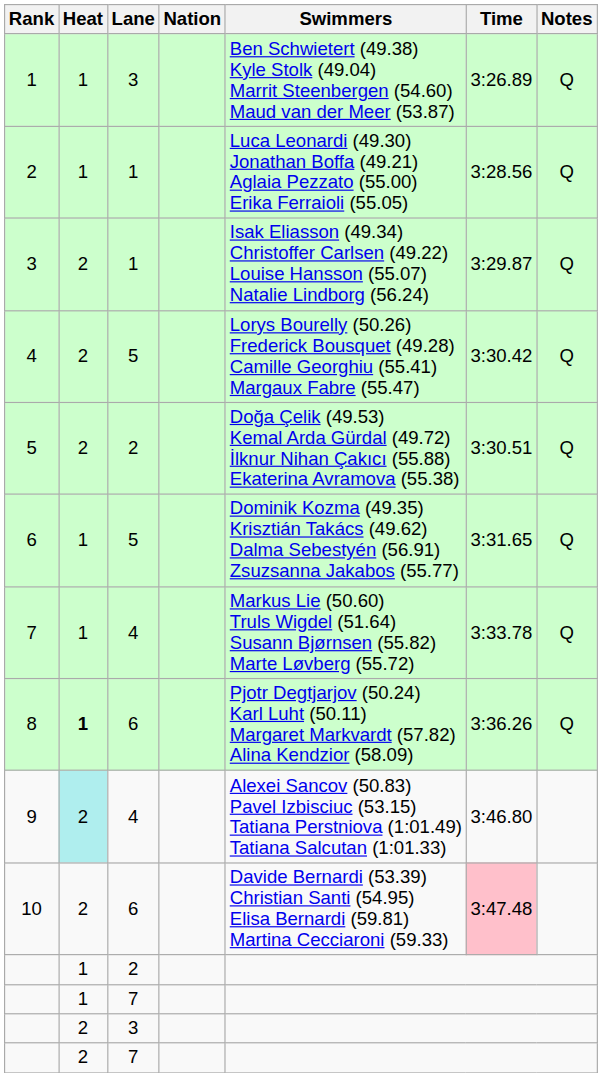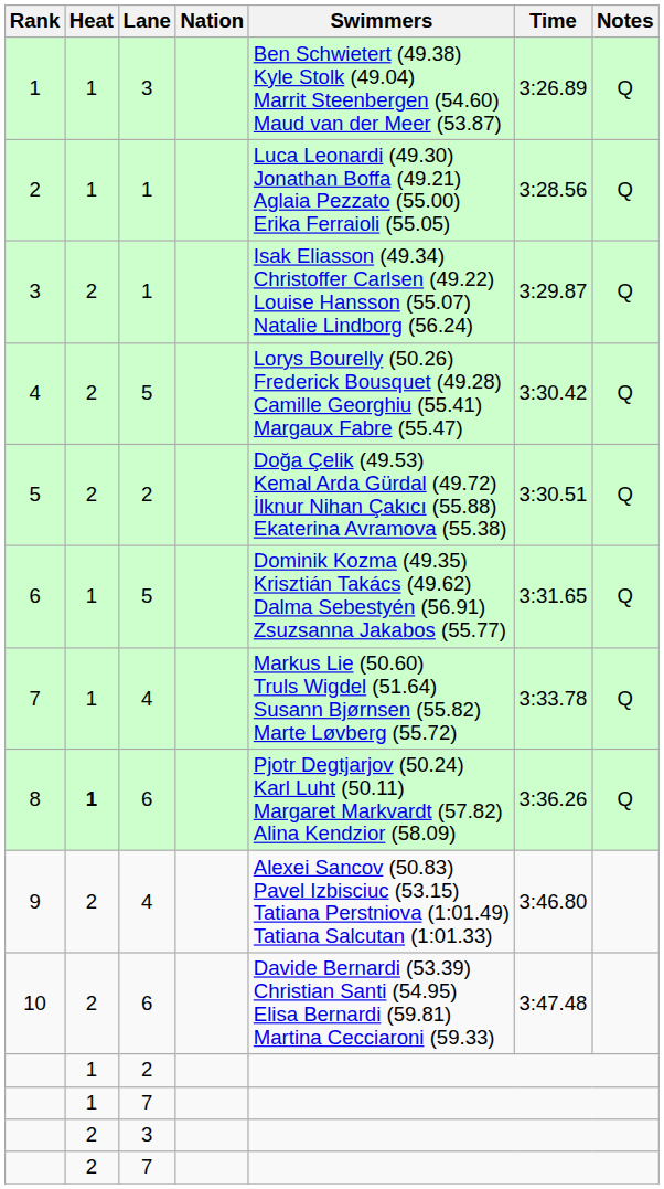9 | Heat: paleturquoise background -> no background
10 | Time: pink background -> no background
